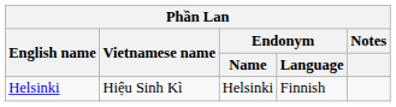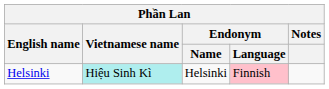row 4 | Vietnamese name: no background -> paleturquoise background
row 4 | Endonym / Language: no background -> pink background
